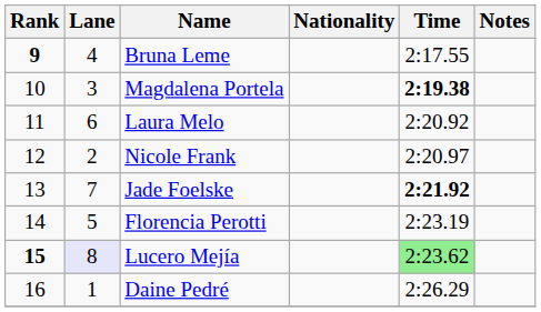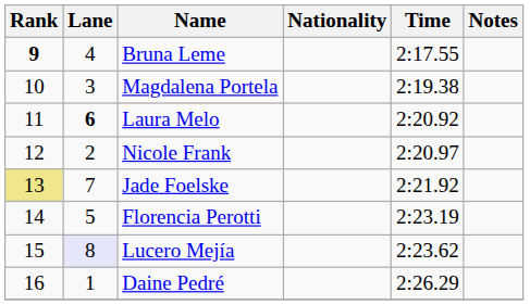Magdalena Portela | Time: bold -> normal
Laura Melo | Lane: normal -> bold
Jade Foelske | Rank: no background -> khaki background
Jade Foelske | Time: bold -> normal
Lucero Mejía | Rank: bold -> normal
Lucero Mejía | Time: lightgreen background -> no background
